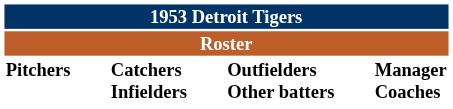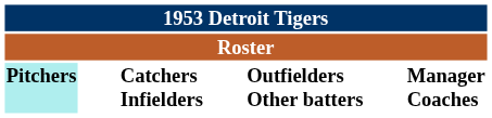Pitchers | column 1: no background -> paleturquoise background
